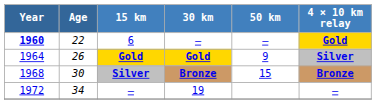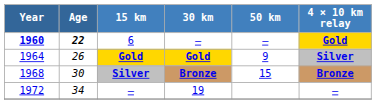6 | Age: normal -> bold
